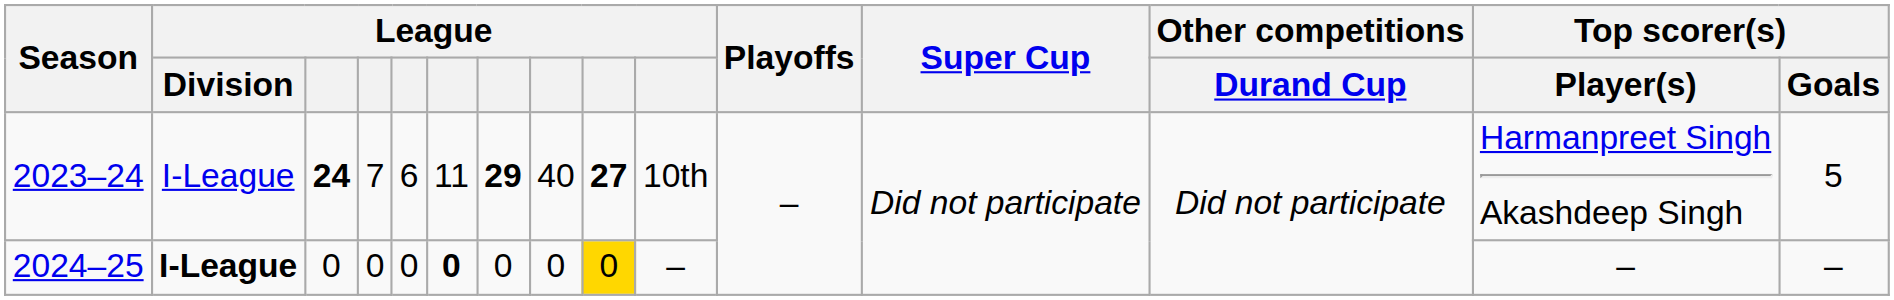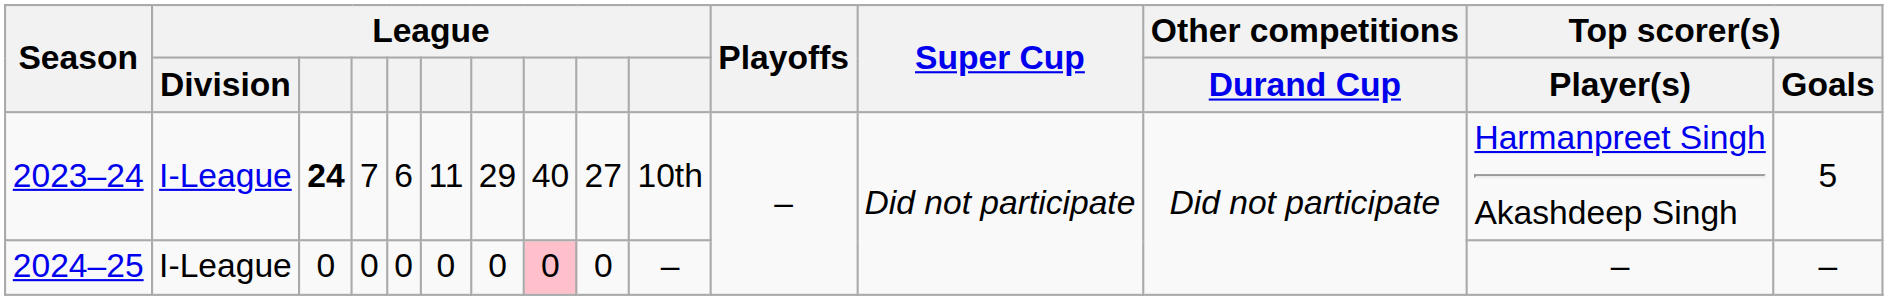2023–24 | column 7: bold -> normal
2023–24 | column 9: bold -> normal
2024–25 | League / Division: bold -> normal
2024–25 | column 6: bold -> normal
2024–25 | column 8: no background -> pink background
2024–25 | column 9: gold background -> no background
